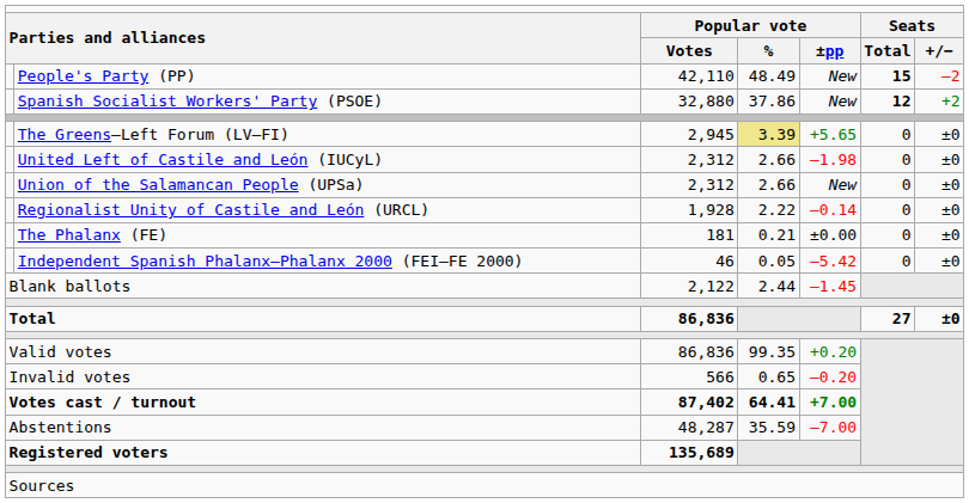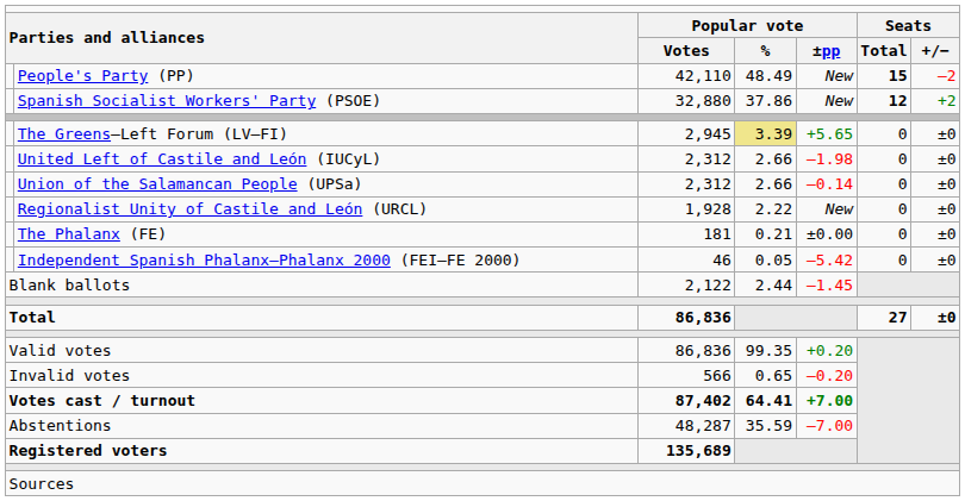Union of the Salamancan People (UPSa) | column 5: New -> –0.14
Regionalist Unity of Castile and León (URCL) | column 5: –0.14 -> New
